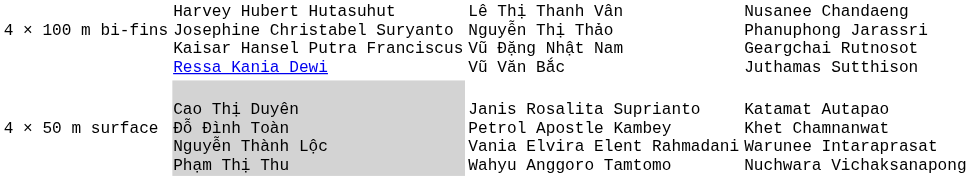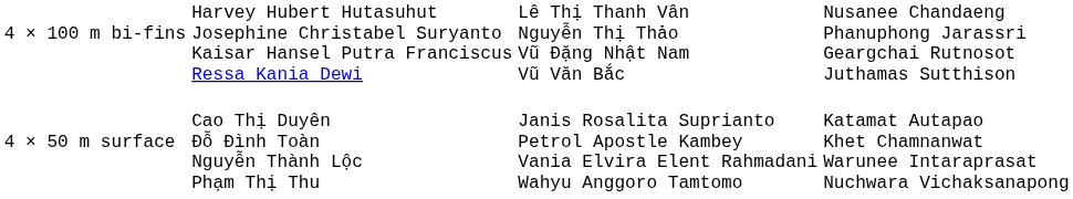4 × 50 m surface | column 2: lightgrey background -> no background
